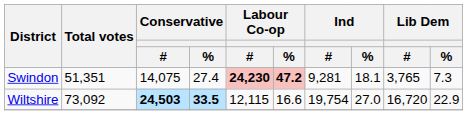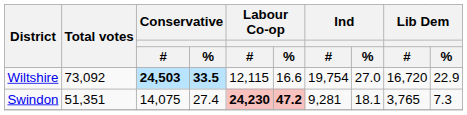rows swapped: Swindon <-> Wiltshire
